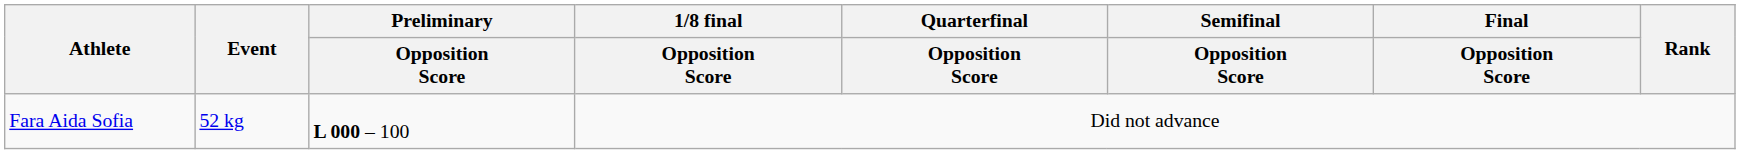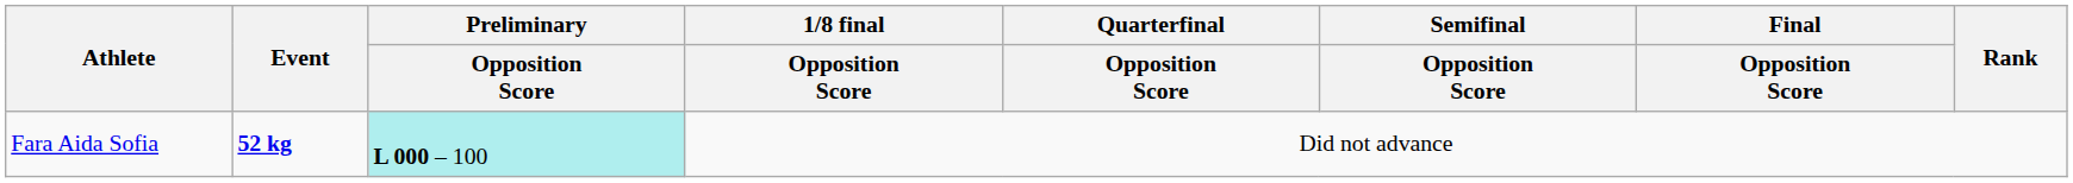Fara Aida Sofia | Event: normal -> bold
Fara Aida Sofia | Preliminary / Opposition Score: no background -> paleturquoise background
